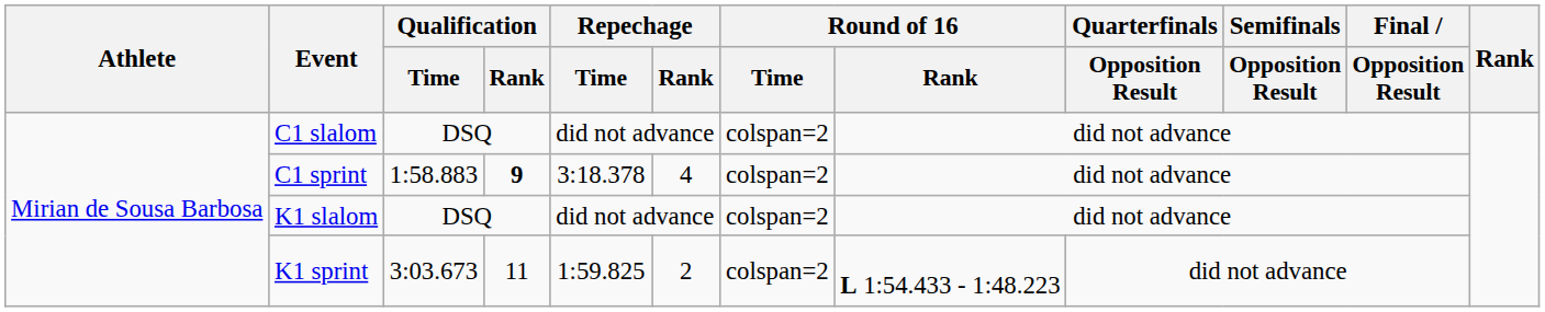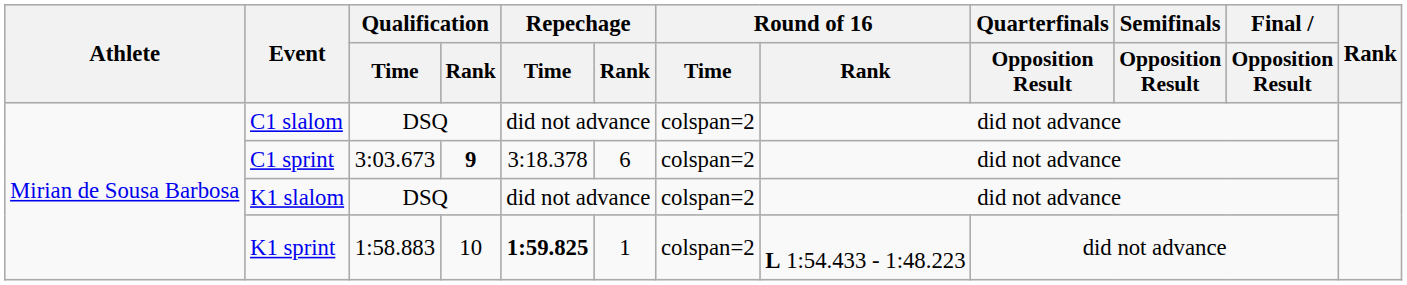C1 sprint | Qualification / Time: 1:58.883 -> 3:03.673
C1 sprint | Repechage / Rank: 4 -> 6
K1 sprint | Qualification / Time: 3:03.673 -> 1:58.883
K1 sprint | Qualification / Rank: 11 -> 10
K1 sprint | Repechage / Time: normal -> bold
K1 sprint | Repechage / Rank: 2 -> 1
